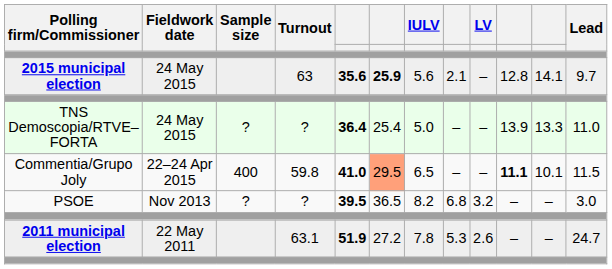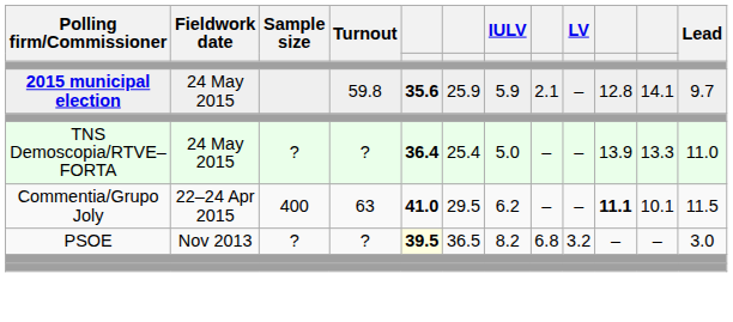2015 municipal election | Turnout: 63 -> 59.8
2015 municipal election | column 6: bold -> normal
2015 municipal election | IULV: 5.6 -> 5.9
Commentia/Grupo Joly | Turnout: 59.8 -> 63
Commentia/Grupo Joly | column 6: lightsalmon background -> no background
Commentia/Grupo Joly | IULV: 6.5 -> 6.2
PSOE | column 5: no background -> lightyellow background
- row: 2011 municipal election | 22 May 2011 | 63.1 | 51.9 | 27.2 | 7.8 | 5.3 | 2.6 | – | – | 24.7
